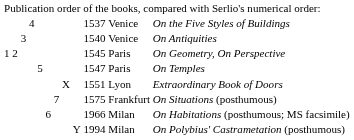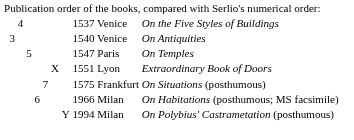- row: 1 | 2 | 1545 Paris | On Geometry, On Perspective
